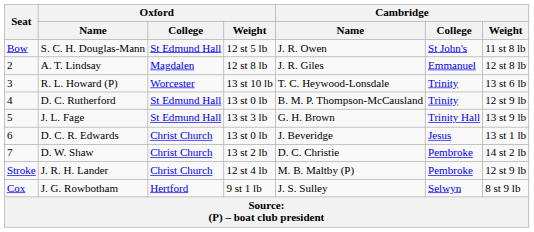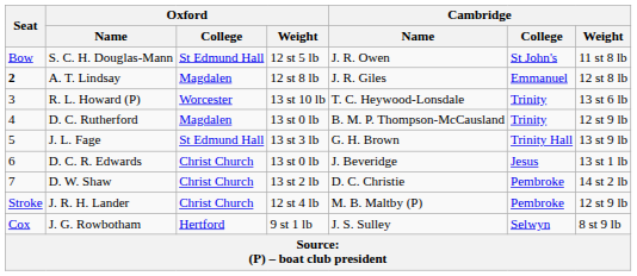A. T. Lindsay | Seat: normal -> bold
D. C. Rutherford | Oxford / College: St Edmund Hall -> Magdalen
